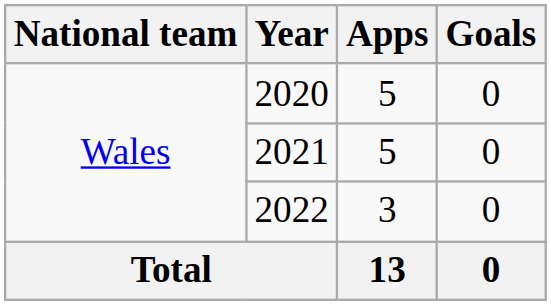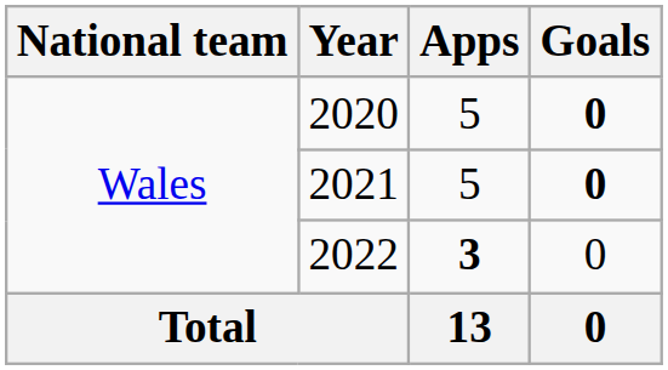2020 | Goals: normal -> bold
2021 | Goals: normal -> bold
2022 | Apps: normal -> bold
